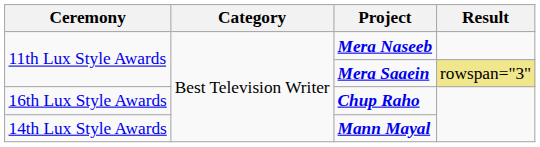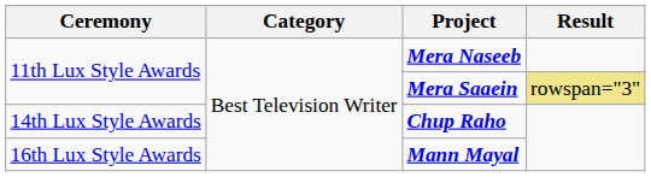Chup Raho | Ceremony: 16th Lux Style Awards -> 14th Lux Style Awards
Mann Mayal | Ceremony: 14th Lux Style Awards -> 16th Lux Style Awards
